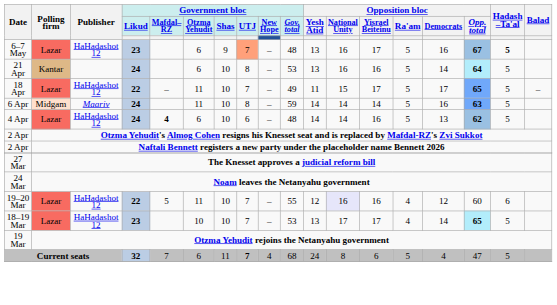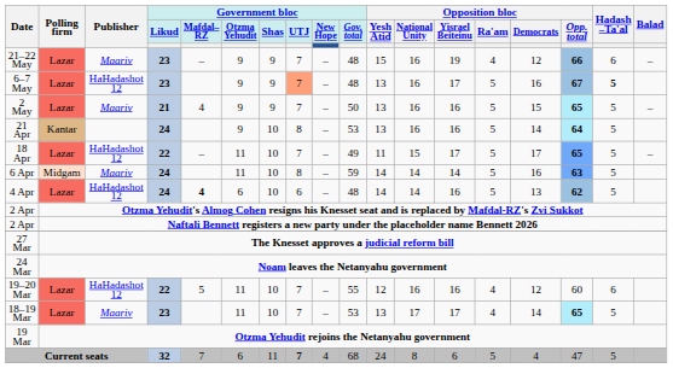+ row: 21–22 May | Lazar | Maariv | 23 | – | 9 | 9 | 7 | – | 48 | 15 | 16 | 19 | 4 | 12 | 66 | 6 | –
6–7 May | Government bloc / Otzma Yehudit: 6 -> 9
+ row: 2 May | Lazar | Maariv | 21 | 4 | 9 | 9 | 7 | – | 50 | 13 | 16 | 16 | 5 | 15 | 65 | 5 | –
21 Apr | Government bloc / Otzma Yehudit: 6 -> 9
19–20 Mar | Opposition bloc / National Unity: lavender background -> no background
18–19 Mar | Publisher: HaHadashot 12 -> Maariv
18–19 Mar | Government bloc / Otzma Yehudit: 10 -> 11
